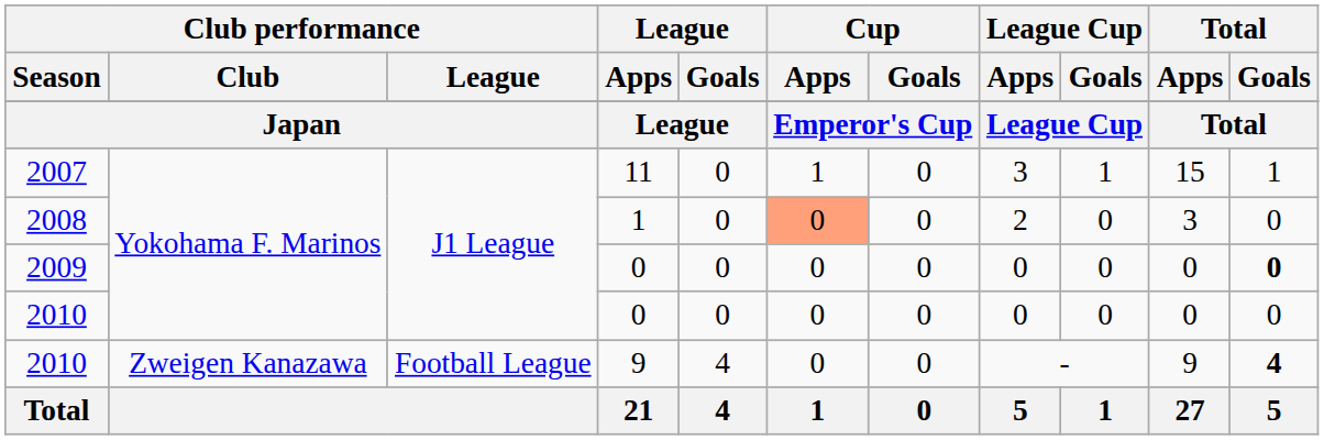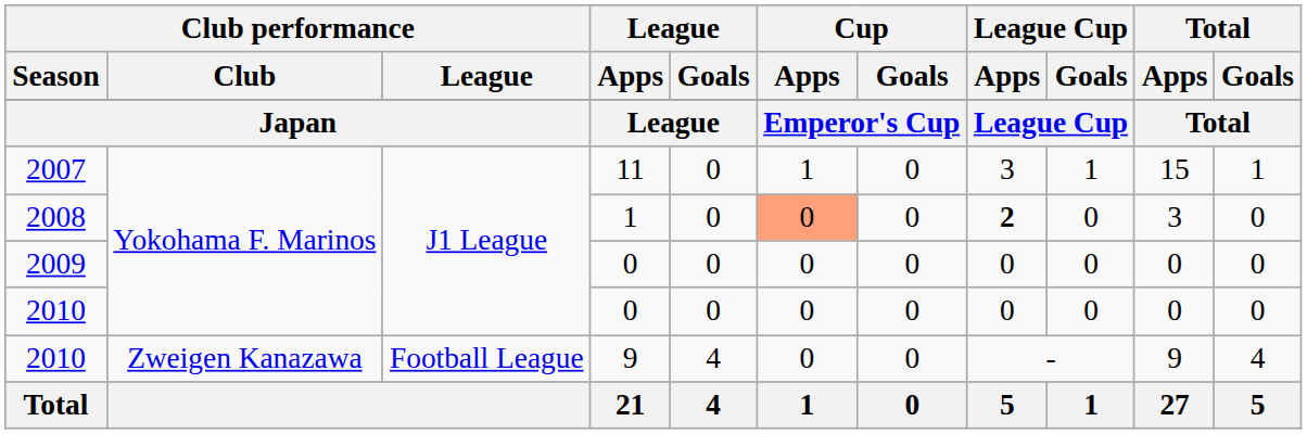2008 | League Cup / Apps: normal -> bold
2009 | Total / Goals: bold -> normal
2010 / 9 | Total / Goals: bold -> normal
